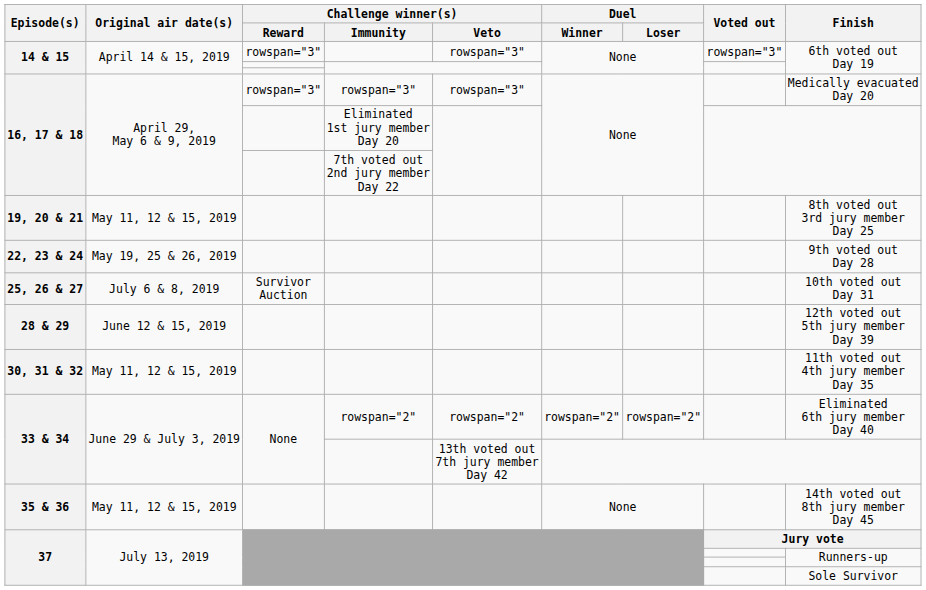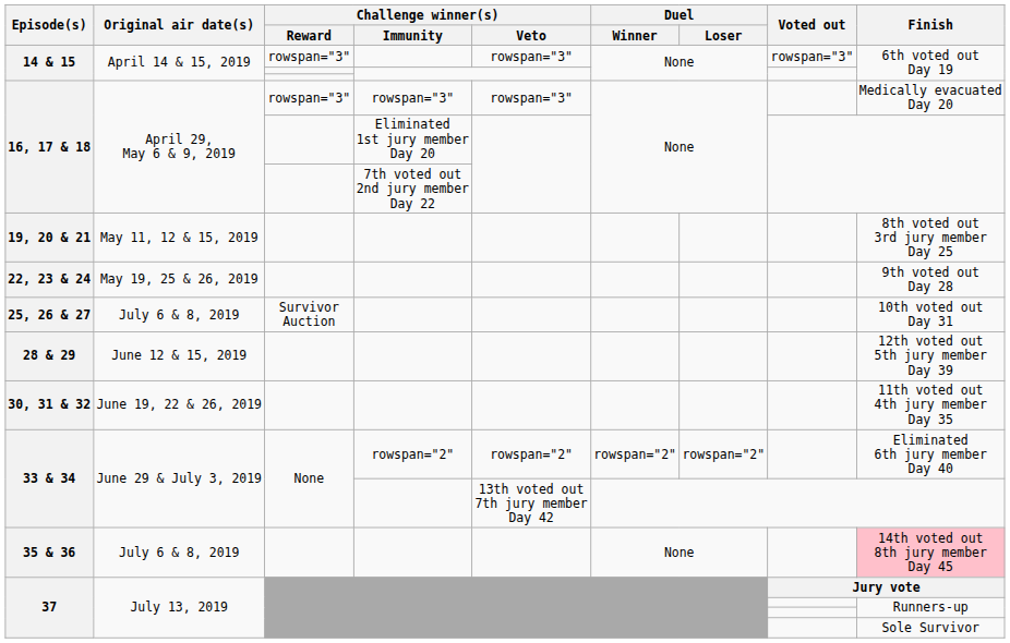30, 31 & 32 | Original air date(s): May 11, 12 & 15, 2019 -> June 19, 22 & 26, 2019
35 & 36 | Original air date(s): May 11, 12 & 15, 2019 -> July 6 & 8, 2019
35 & 36 | Finish: no background -> pink background
